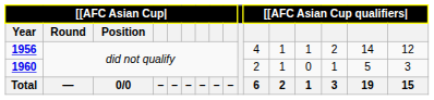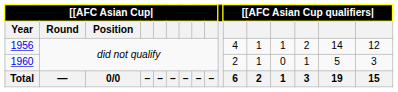1956 | [[AFC Asian Cup| / Year: bold -> normal
1960 | [[AFC Asian Cup| / Year: bold -> normal
